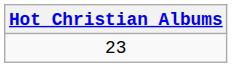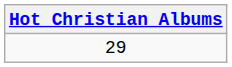row 2 | column 1: 23 -> 29
